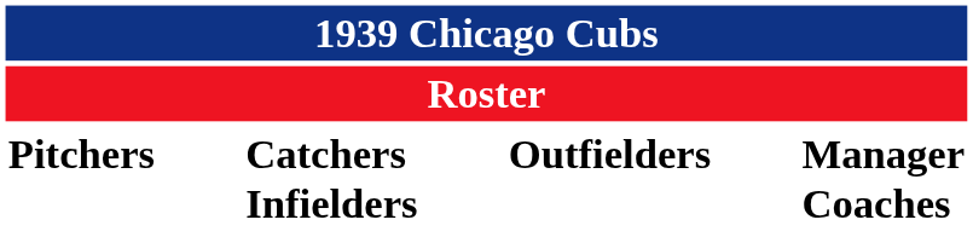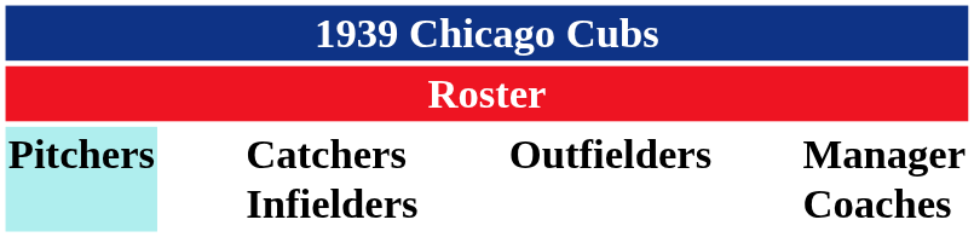Pitchers | column 1: no background -> paleturquoise background
